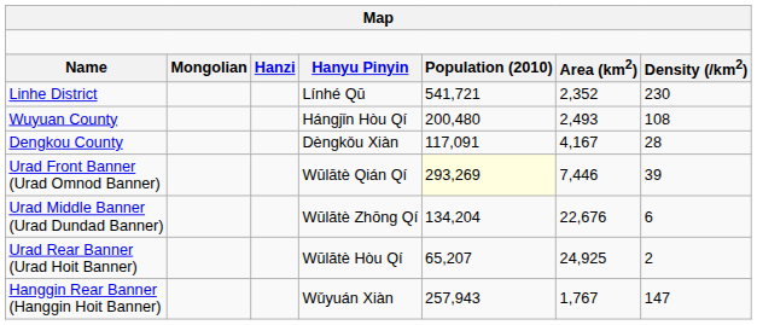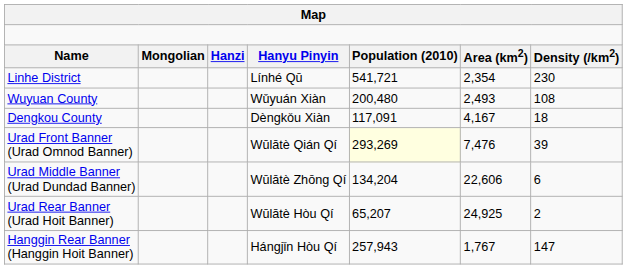Linhe District | column 6: 2,352 -> 2,354
Wuyuan County | column 4: Hángjǐn Hòu Qí -> Wǔyuán Xiàn
Dengkou County | column 7: 28 -> 18
Urad Front Banner (Urad Omnod Banner) | column 6: 7,446 -> 7,476
Urad Middle Banner (Urad Dundad Banner) | column 6: 22,676 -> 22,606
Hanggin Rear Banner (Hanggin Hoit Banner) | column 4: Wǔyuán Xiàn -> Hángjǐn Hòu Qí
